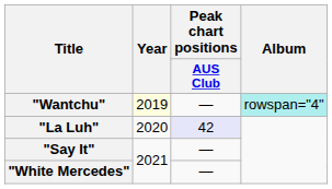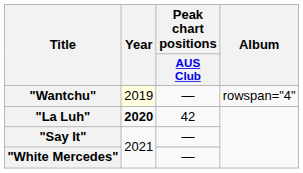"Wantchu" | Album: paleturquoise background -> no background
"La Luh" | Year: normal -> bold
"La Luh" | Peak chart positions / AUS Club: lavender background -> no background
